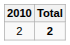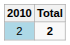row 2 | 2010: no background -> lightblue background
